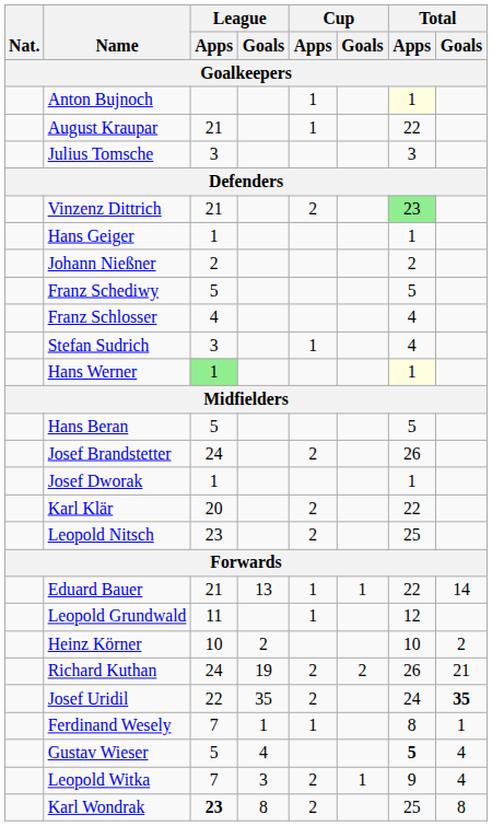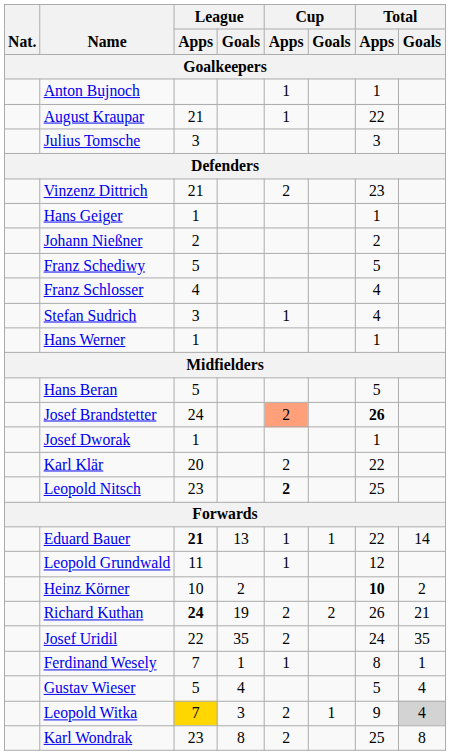Anton Bujnoch | Total / Apps: lightyellow background -> no background
Vinzenz Dittrich | Total / Apps: lightgreen background -> no background
Hans Werner | League / Apps: lightgreen background -> no background
Hans Werner | Total / Apps: lightyellow background -> no background
Josef Brandstetter | Cup / Apps: no background -> lightsalmon background
Josef Brandstetter | Total / Apps: normal -> bold
Leopold Nitsch | Cup / Apps: normal -> bold
Eduard Bauer | League / Apps: normal -> bold
Heinz Körner | Total / Apps: normal -> bold
Richard Kuthan | League / Apps: normal -> bold
Josef Uridil | Total / Goals: bold -> normal
Gustav Wieser | Total / Apps: bold -> normal
Leopold Witka | League / Apps: no background -> gold background
Leopold Witka | Total / Goals: no background -> lightgrey background
Karl Wondrak | League / Apps: bold -> normal
